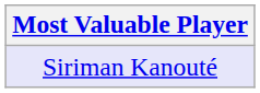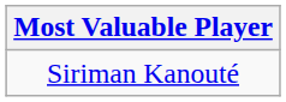row 2 | column 1: lavender background -> no background
